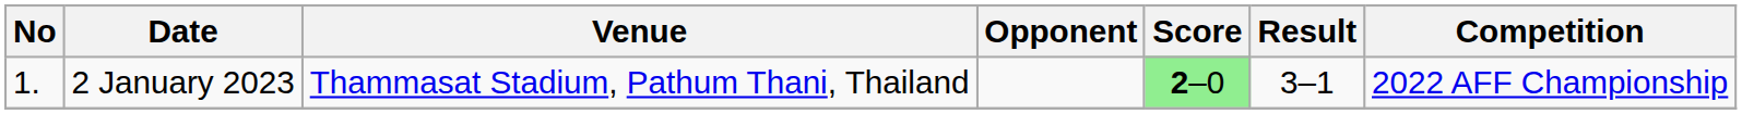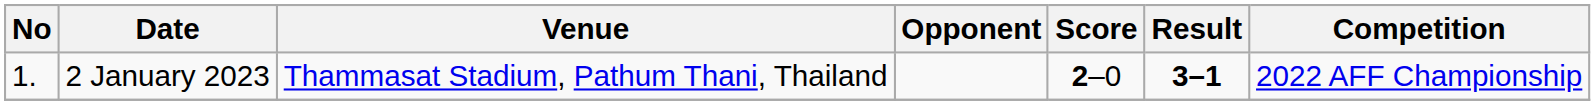2 January 2023 | Score: lightgreen background -> no background
2 January 2023 | Result: normal -> bold
